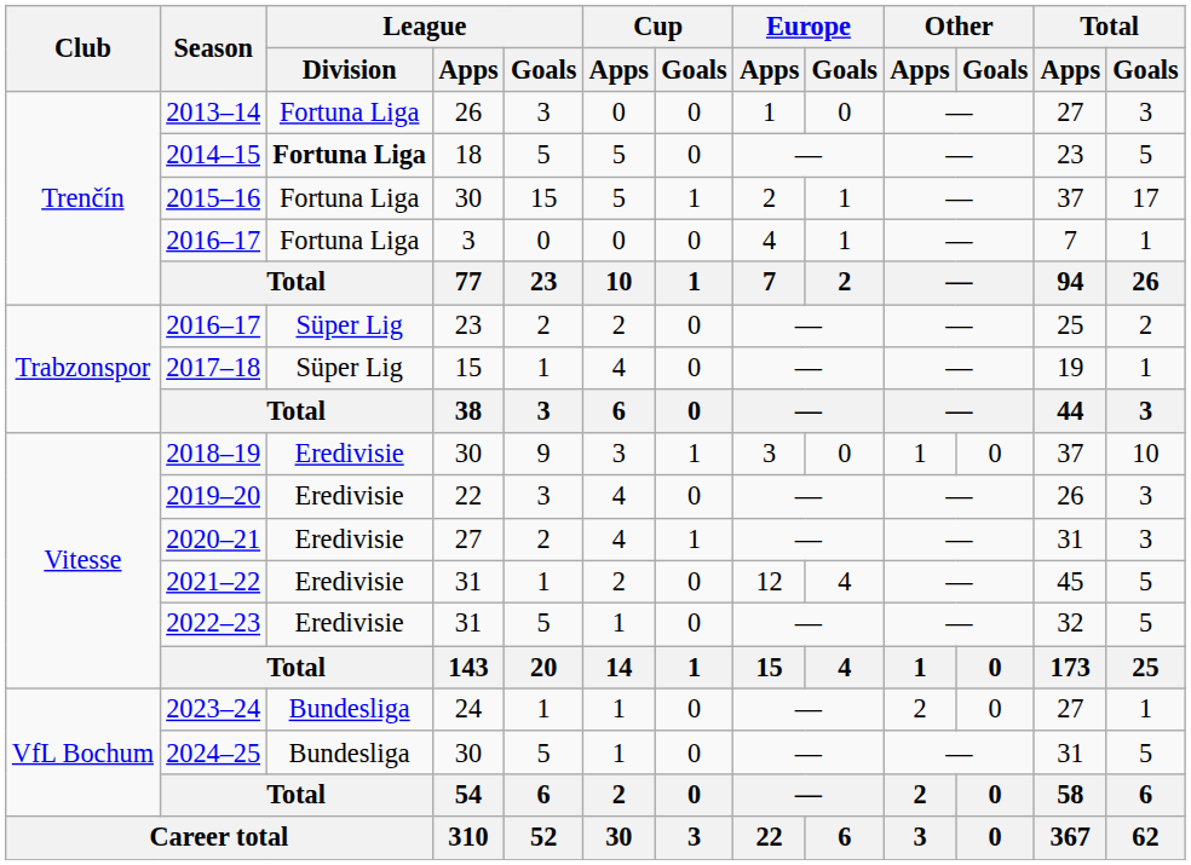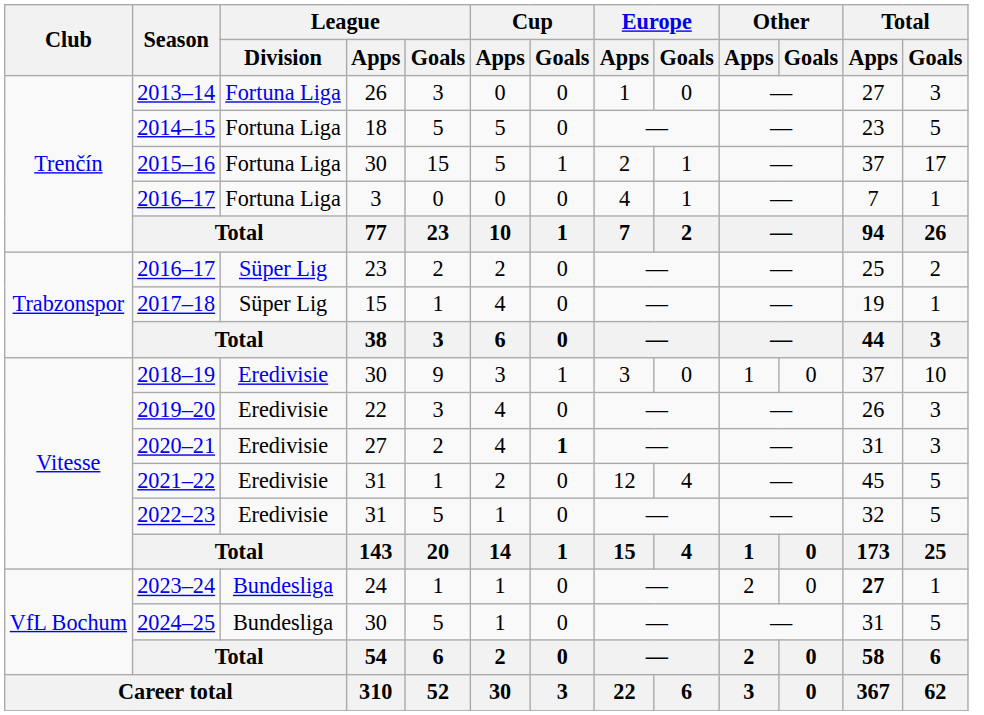2014–15 | League / Division: bold -> normal
2020–21 | Cup / Goals: normal -> bold
2023–24 | Total / Apps: normal -> bold
